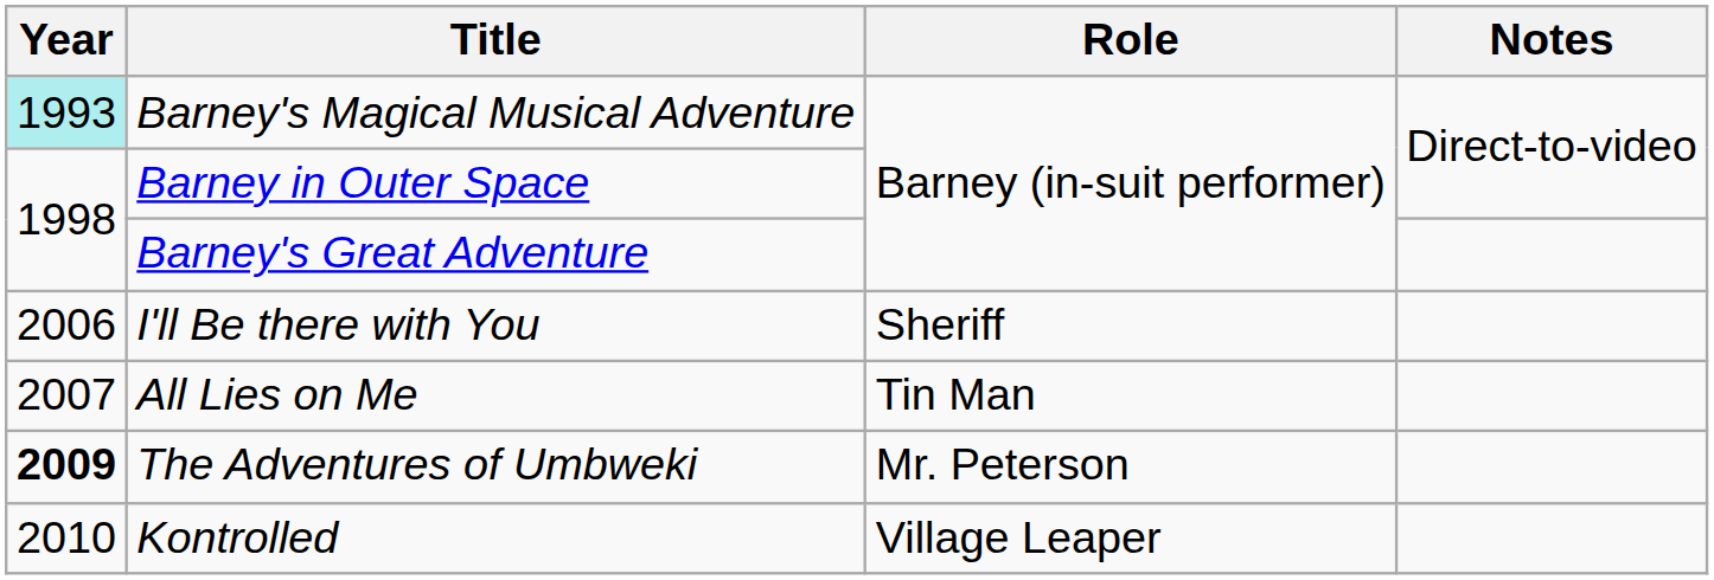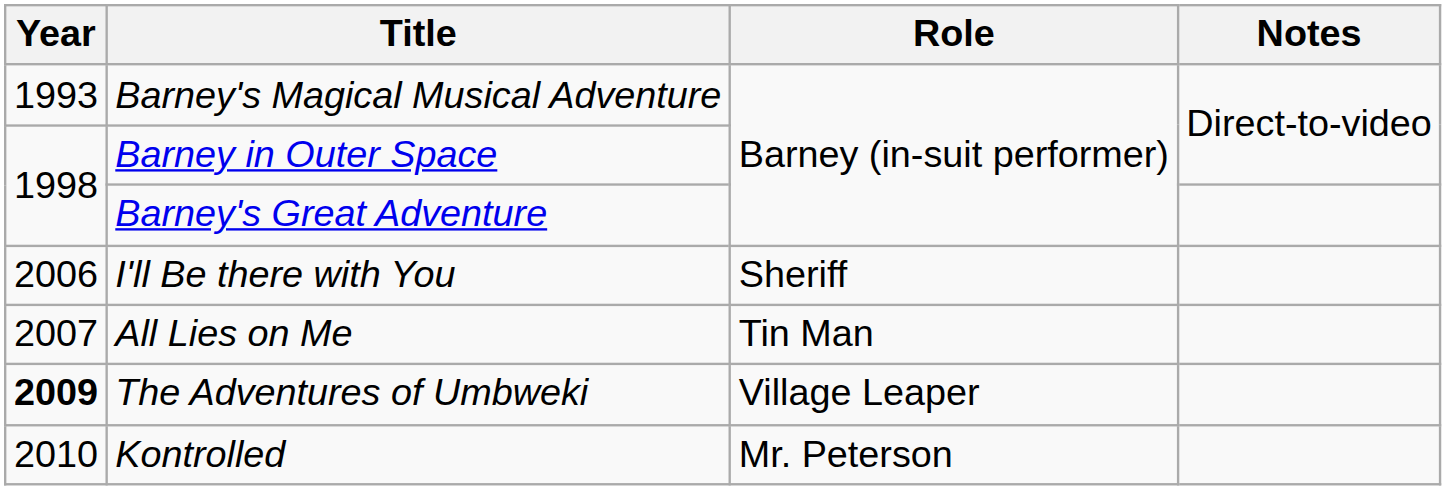Barney's Magical Musical Adventure | Year: paleturquoise background -> no background
The Adventures of Umbweki | Role: Mr. Peterson -> Village Leaper
Kontrolled | Role: Village Leaper -> Mr. Peterson
